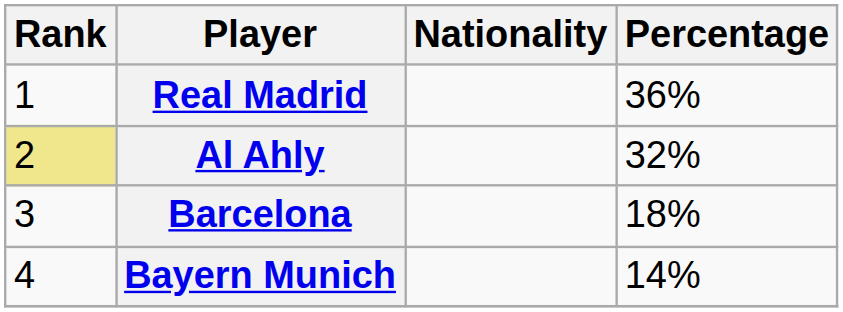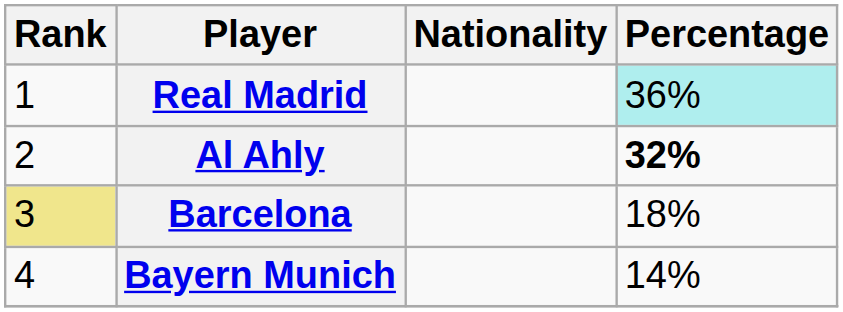Real Madrid | Percentage: no background -> paleturquoise background
Al Ahly | Rank: khaki background -> no background
Al Ahly | Percentage: normal -> bold
Barcelona | Rank: no background -> khaki background
